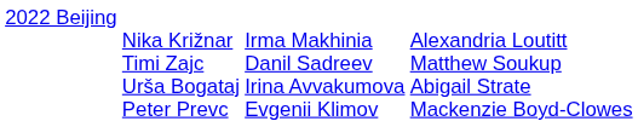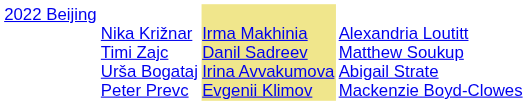2022 Beijing | column 3: no background -> khaki background
